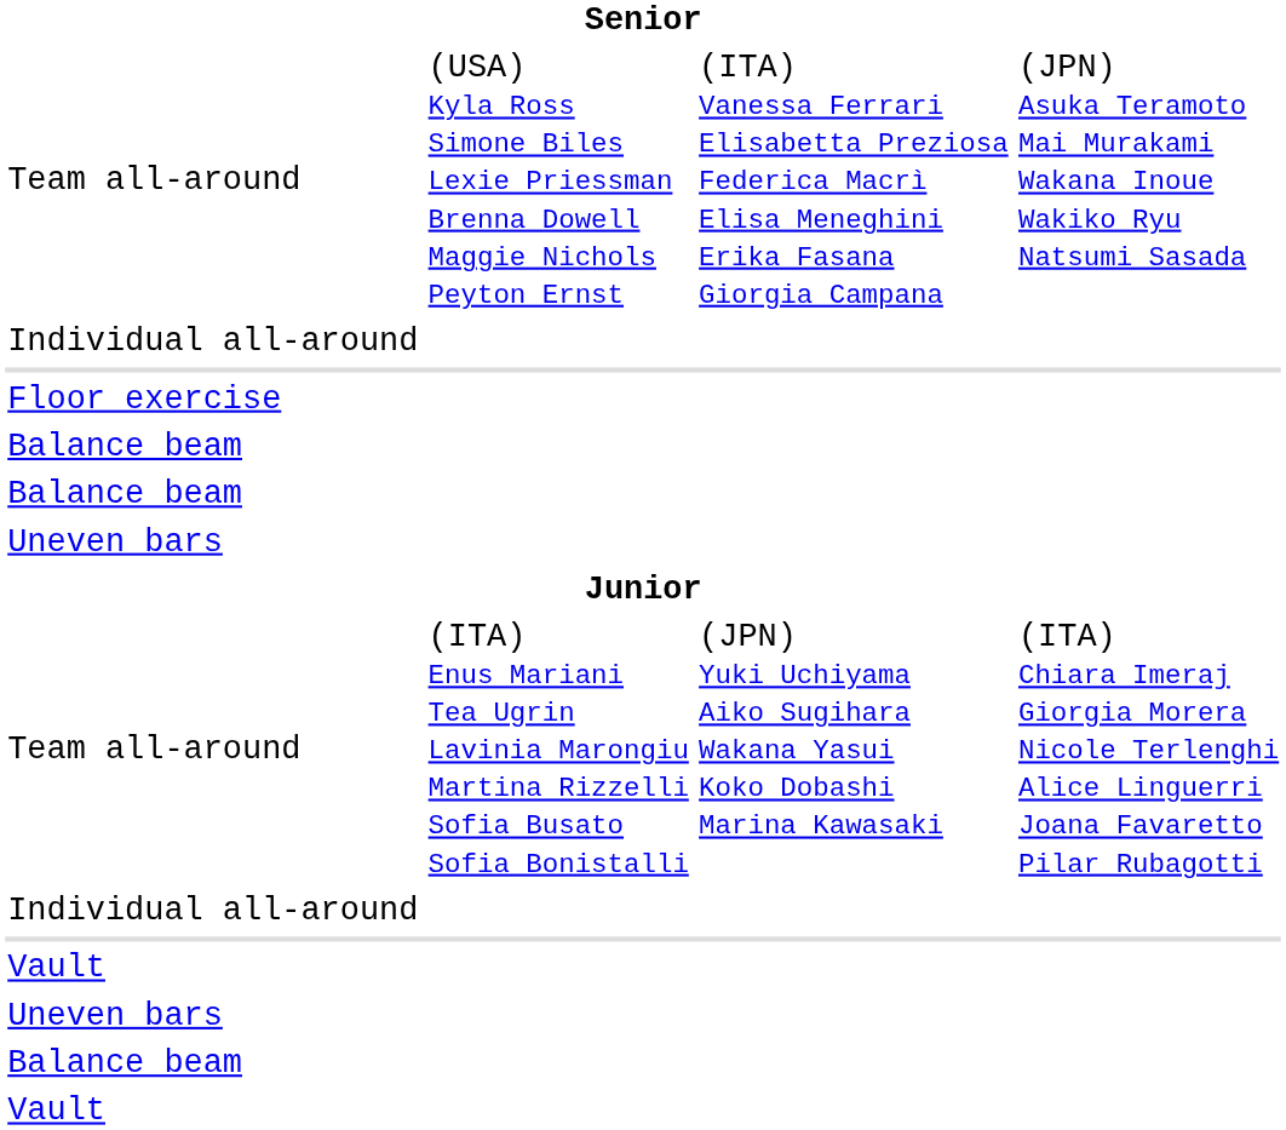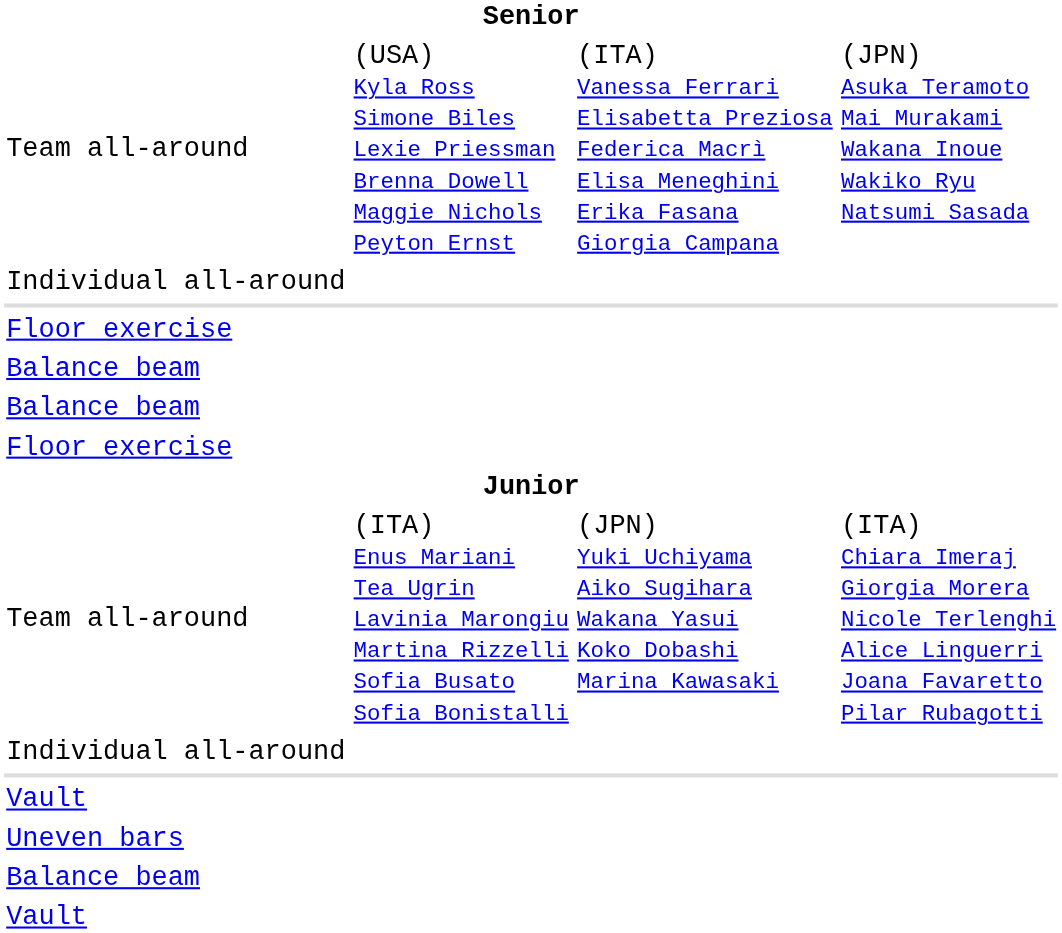row 7 | column 1: Uneven bars -> Floor exercise
